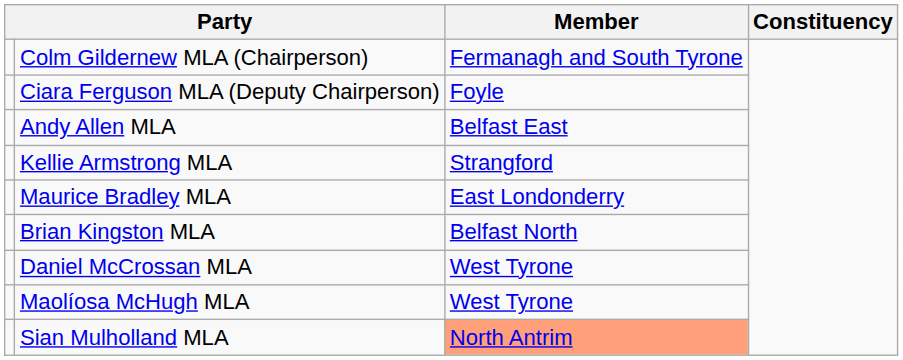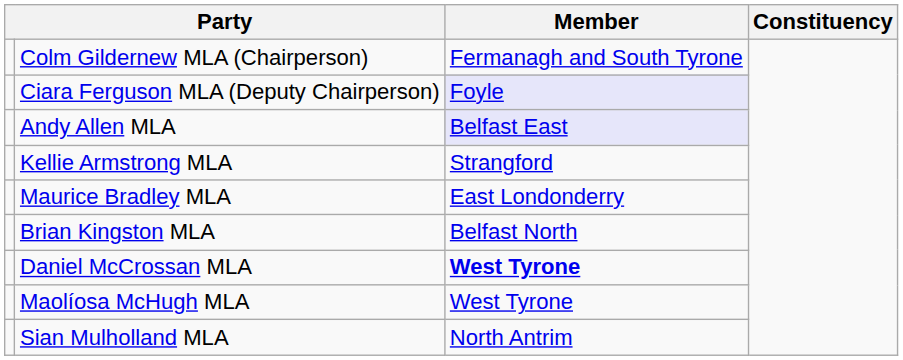Ciara Ferguson MLA (Deputy Chairperson) | Member: no background -> lavender background
Andy Allen MLA | Member: no background -> lavender background
Daniel McCrossan MLA | Member: normal -> bold
Sian Mulholland MLA | Member: lightsalmon background -> no background
